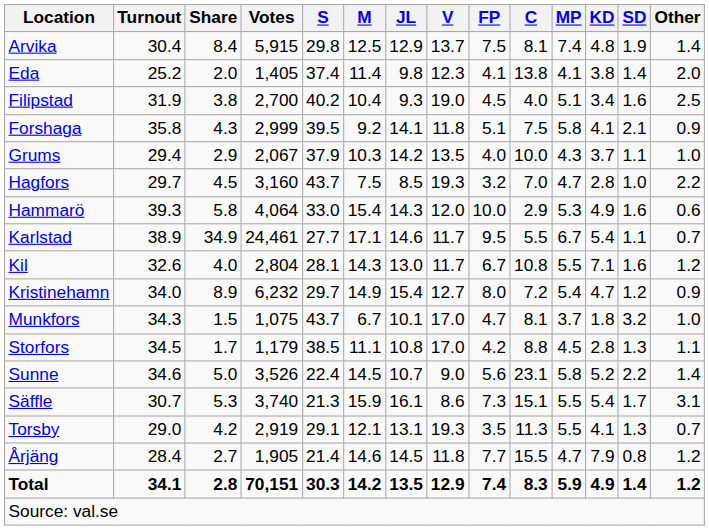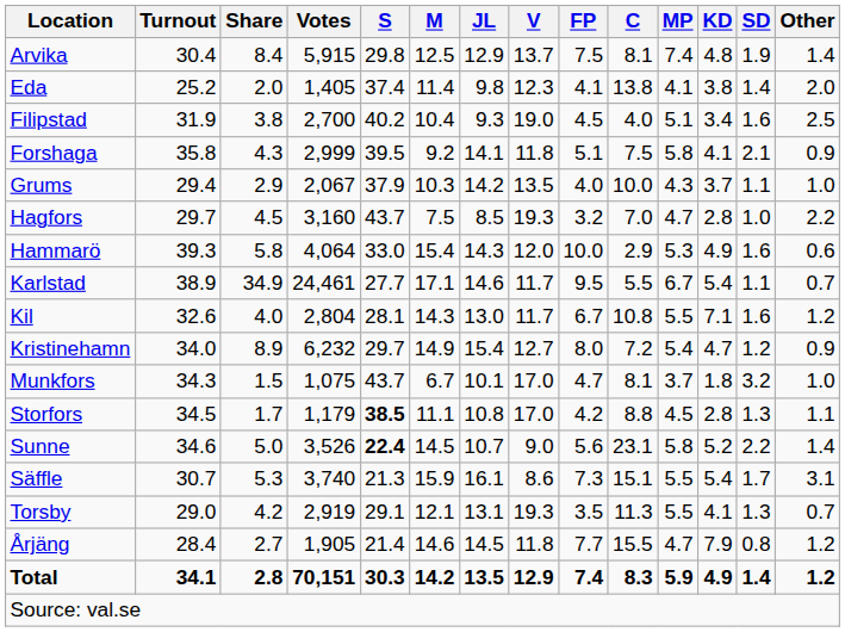Storfors | S: normal -> bold
Sunne | S: normal -> bold
